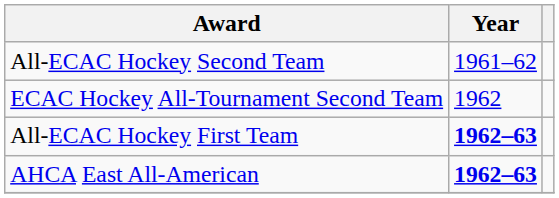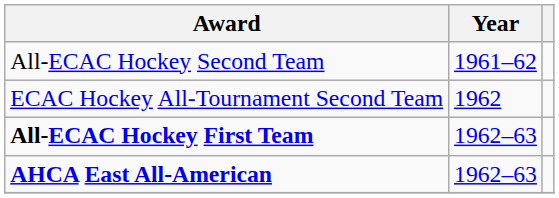row 4 | Award: normal -> bold
row 4 | Year: bold -> normal
row 5 | Award: normal -> bold
row 5 | Year: bold -> normal
